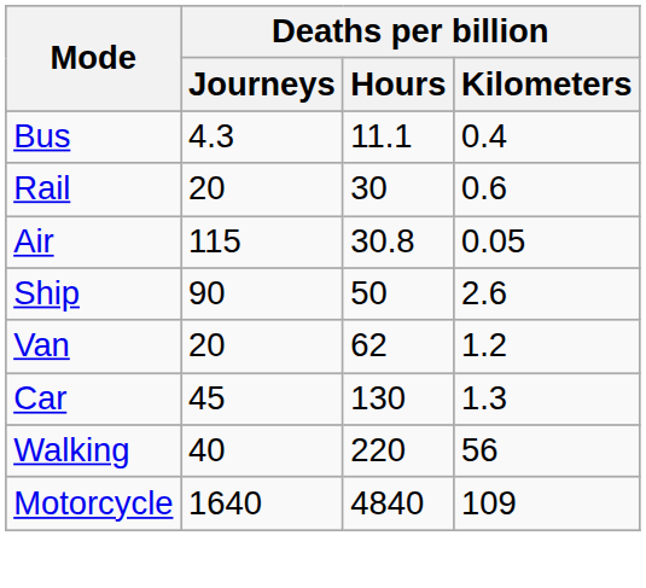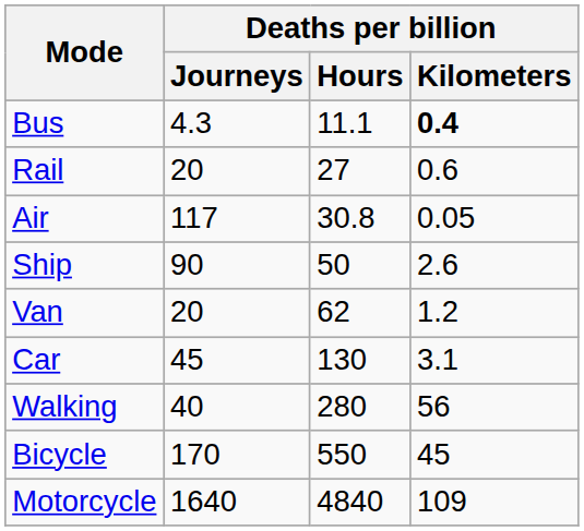Bus | Deaths per billion / Kilometers: normal -> bold
Rail | Deaths per billion / Hours: 30 -> 27
Air | Deaths per billion / Journeys: 115 -> 117
Car | Deaths per billion / Kilometers: 1.3 -> 3.1
Walking | Deaths per billion / Hours: 220 -> 280
+ row: Bicycle | 170 | 550 | 45
